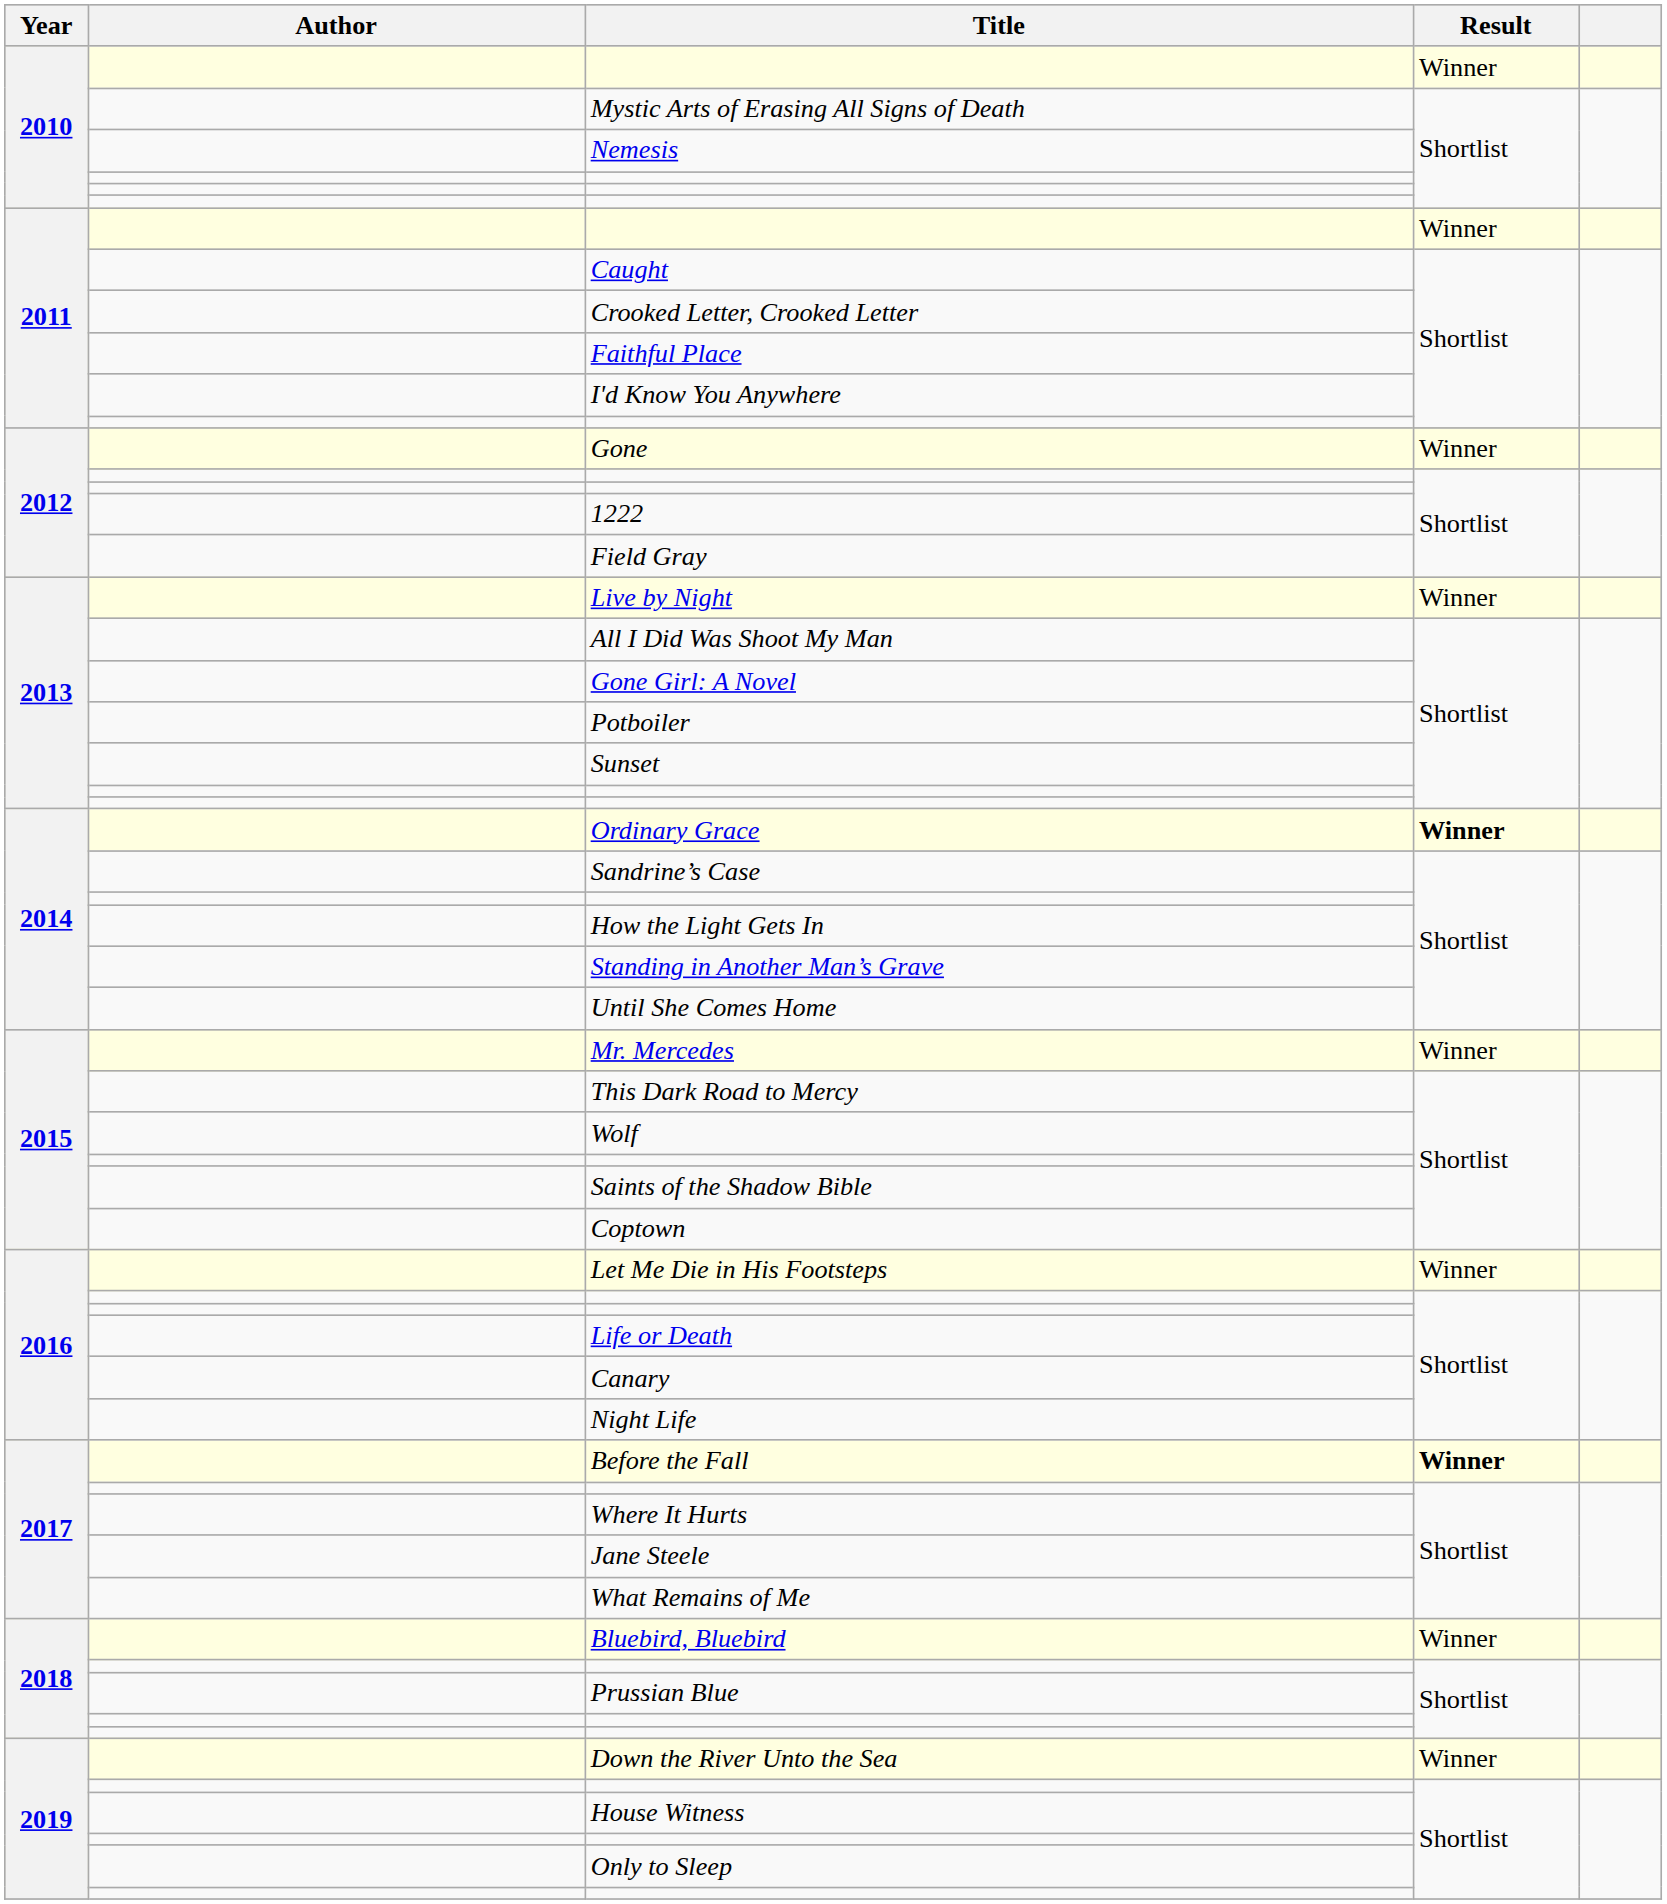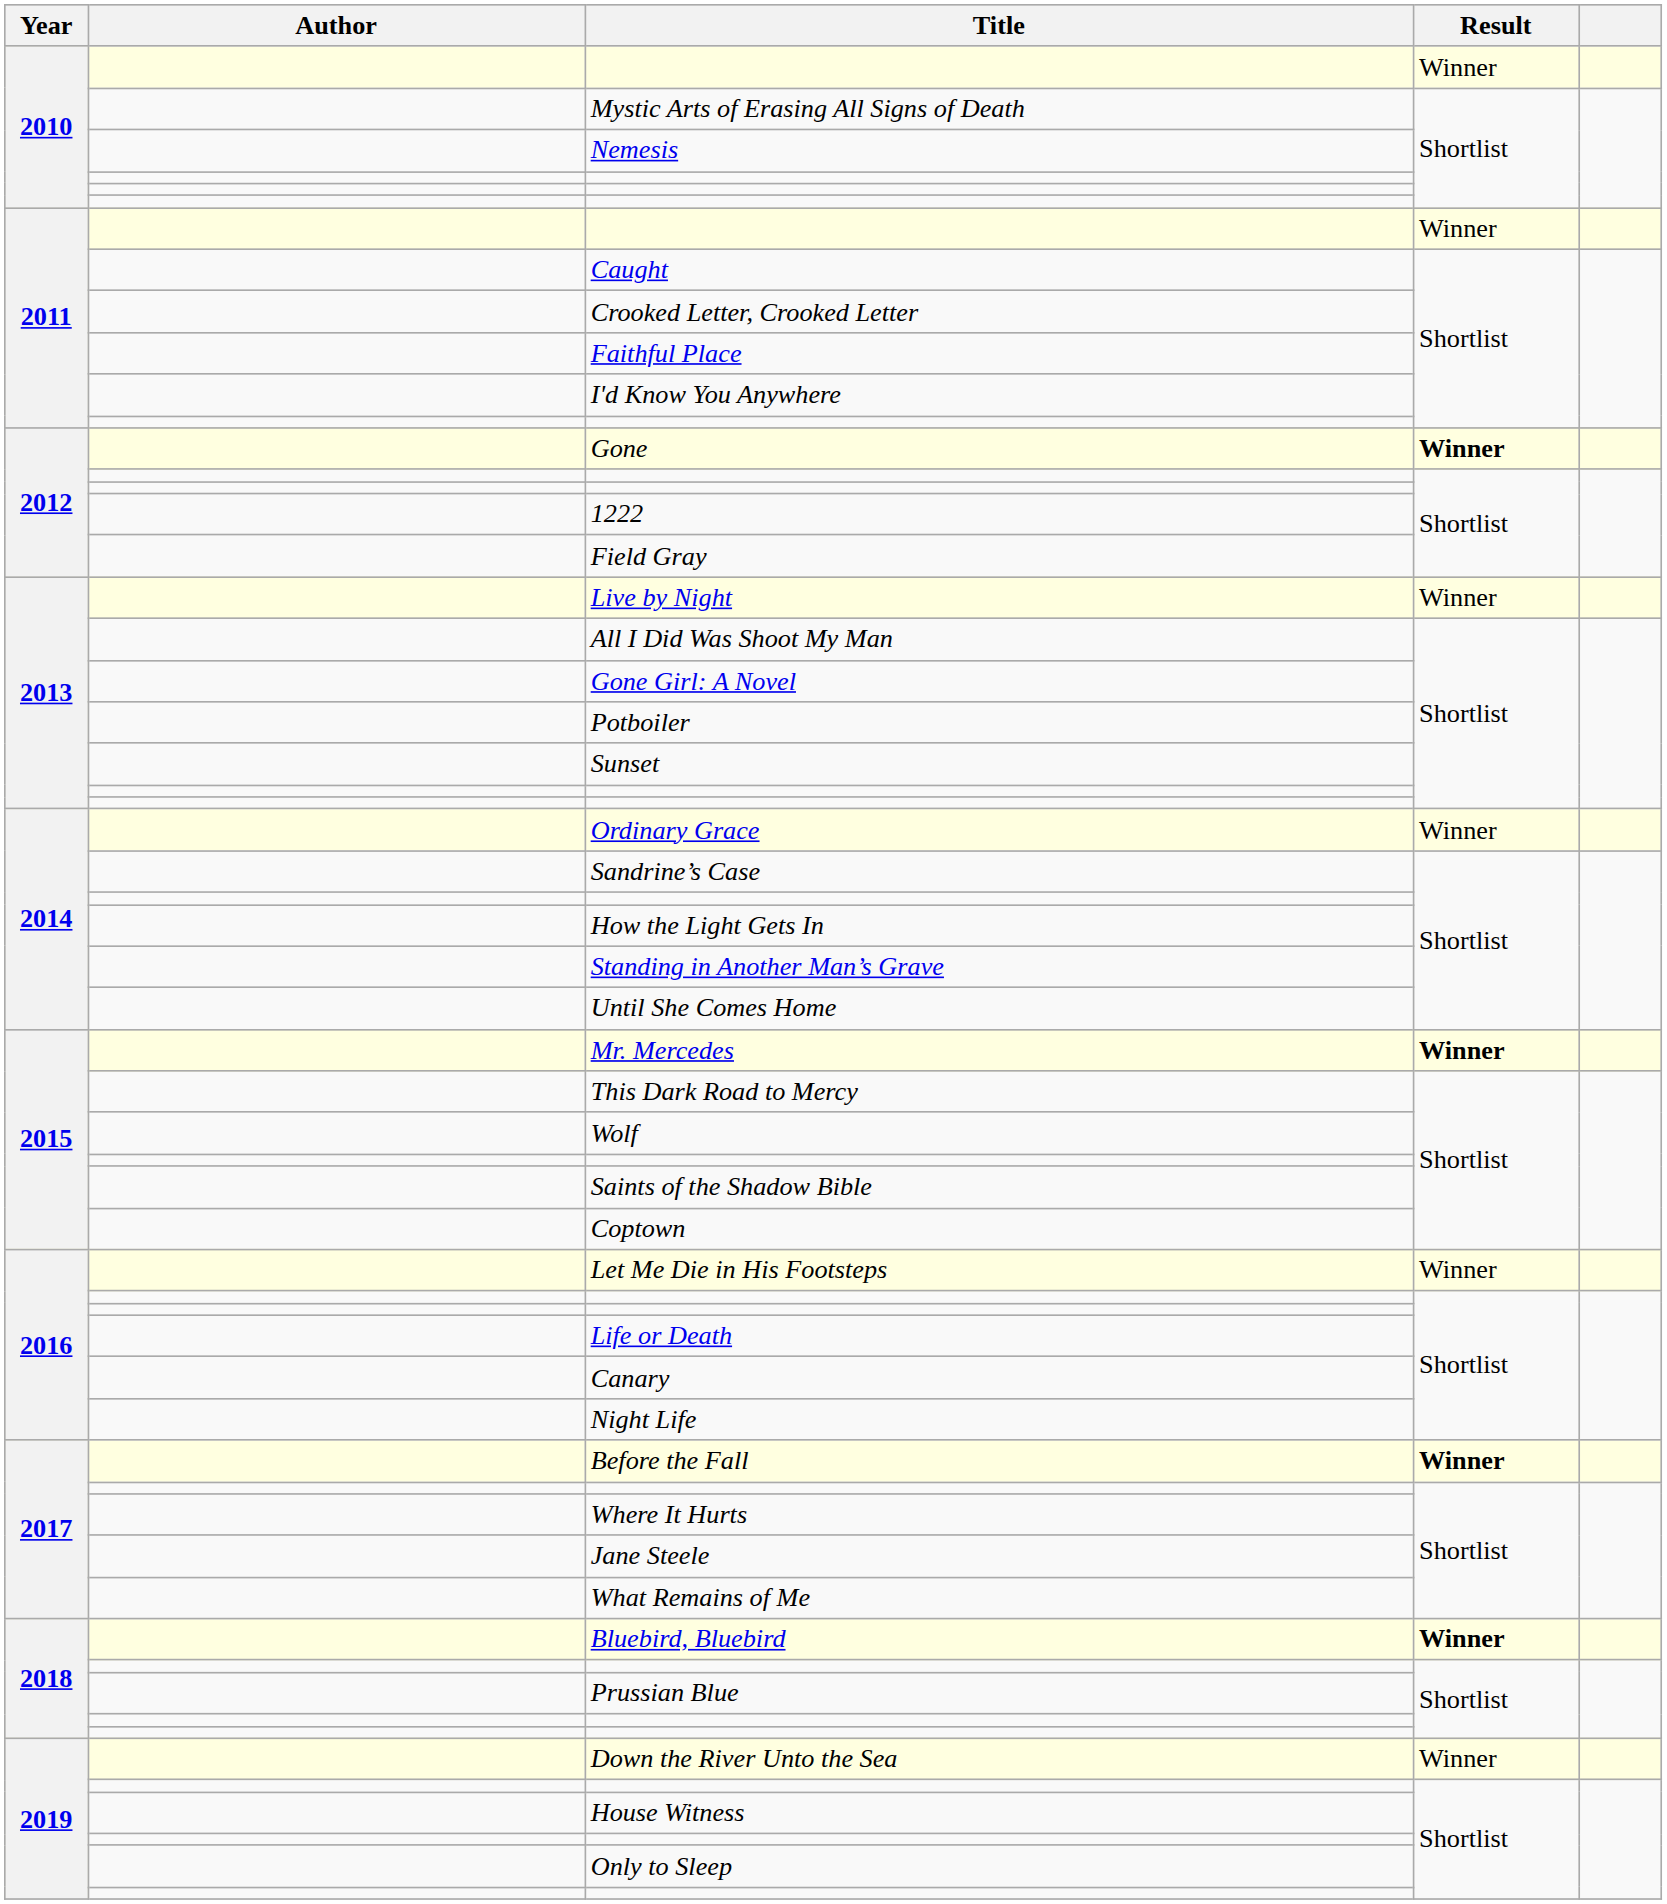Gone | Result: normal -> bold
Ordinary Grace | Result: bold -> normal
Mr. Mercedes | Result: normal -> bold
Bluebird, Bluebird | Result: normal -> bold
